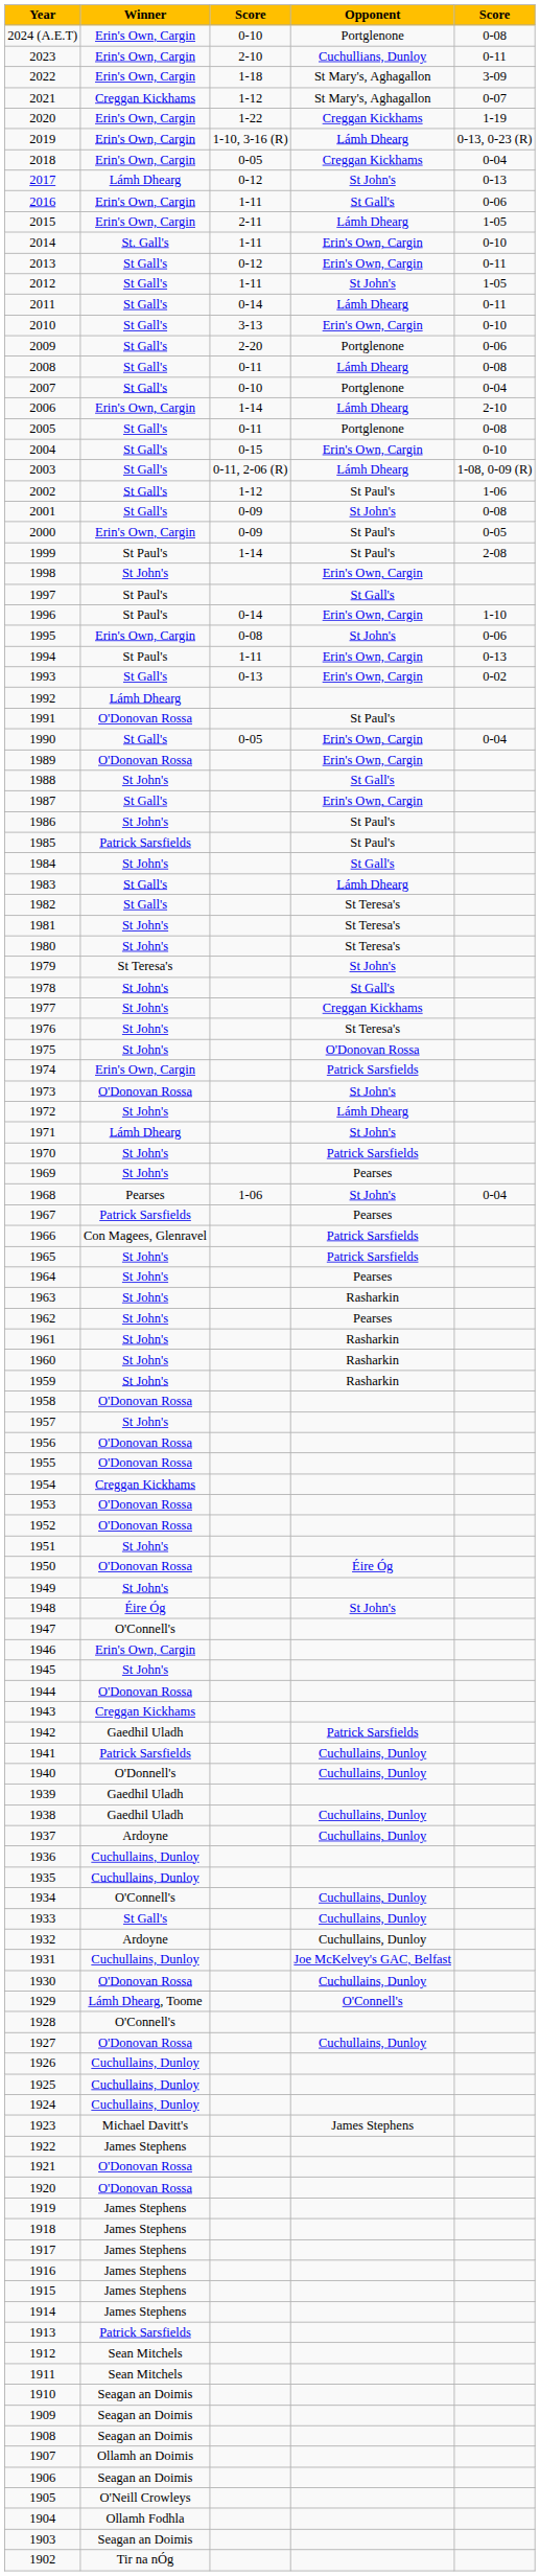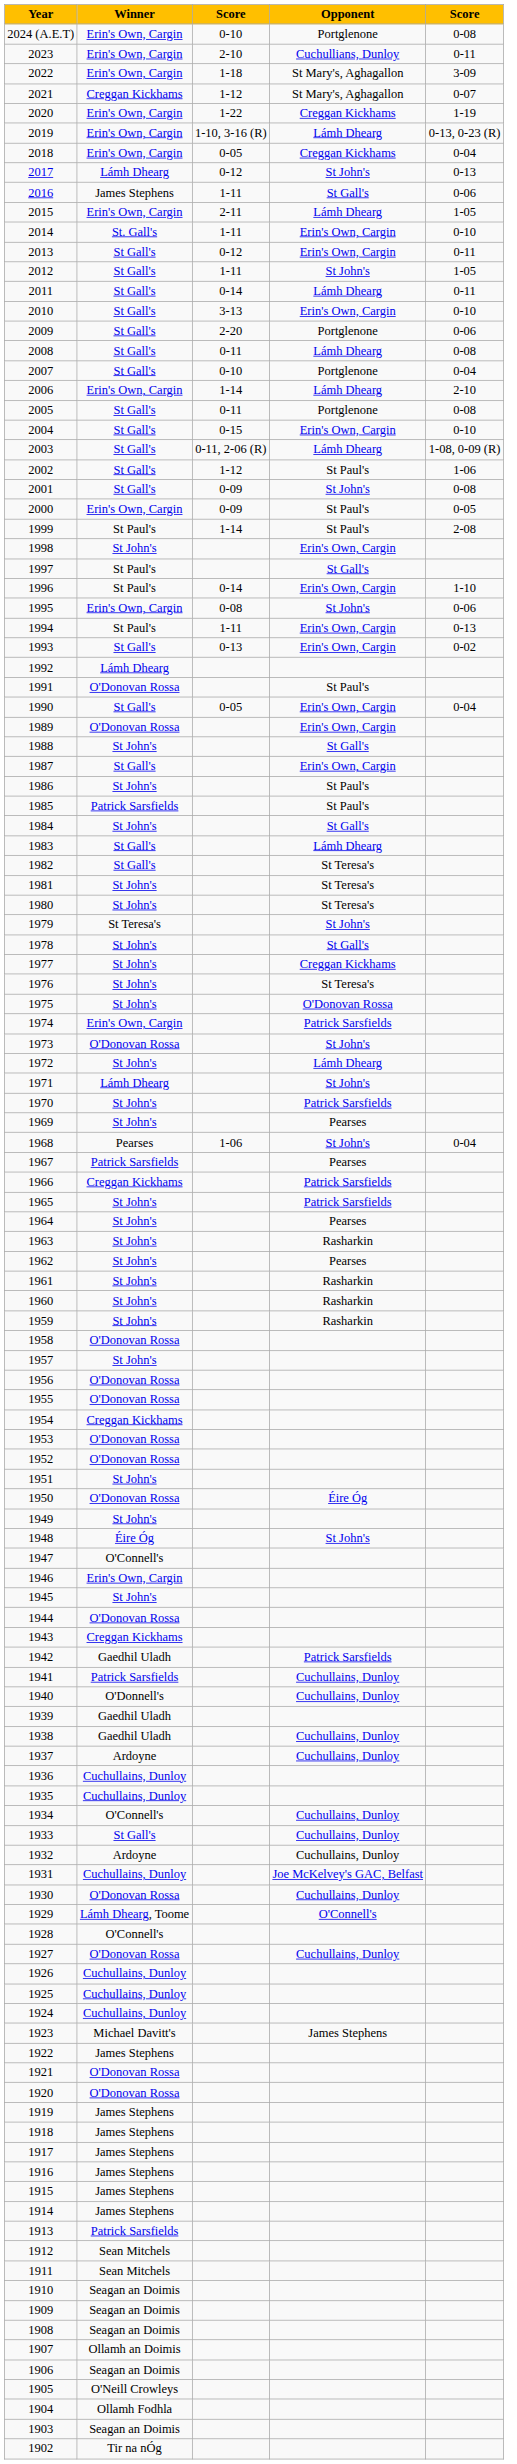2016 | Winner: Erin's Own, Cargin -> James Stephens
1966 | Winner: Con Magees, Glenravel -> Creggan Kickhams
